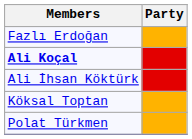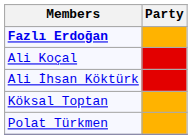Fazlı Erdoğan | Members: normal -> bold
Ali Koçal | Members: bold -> normal
